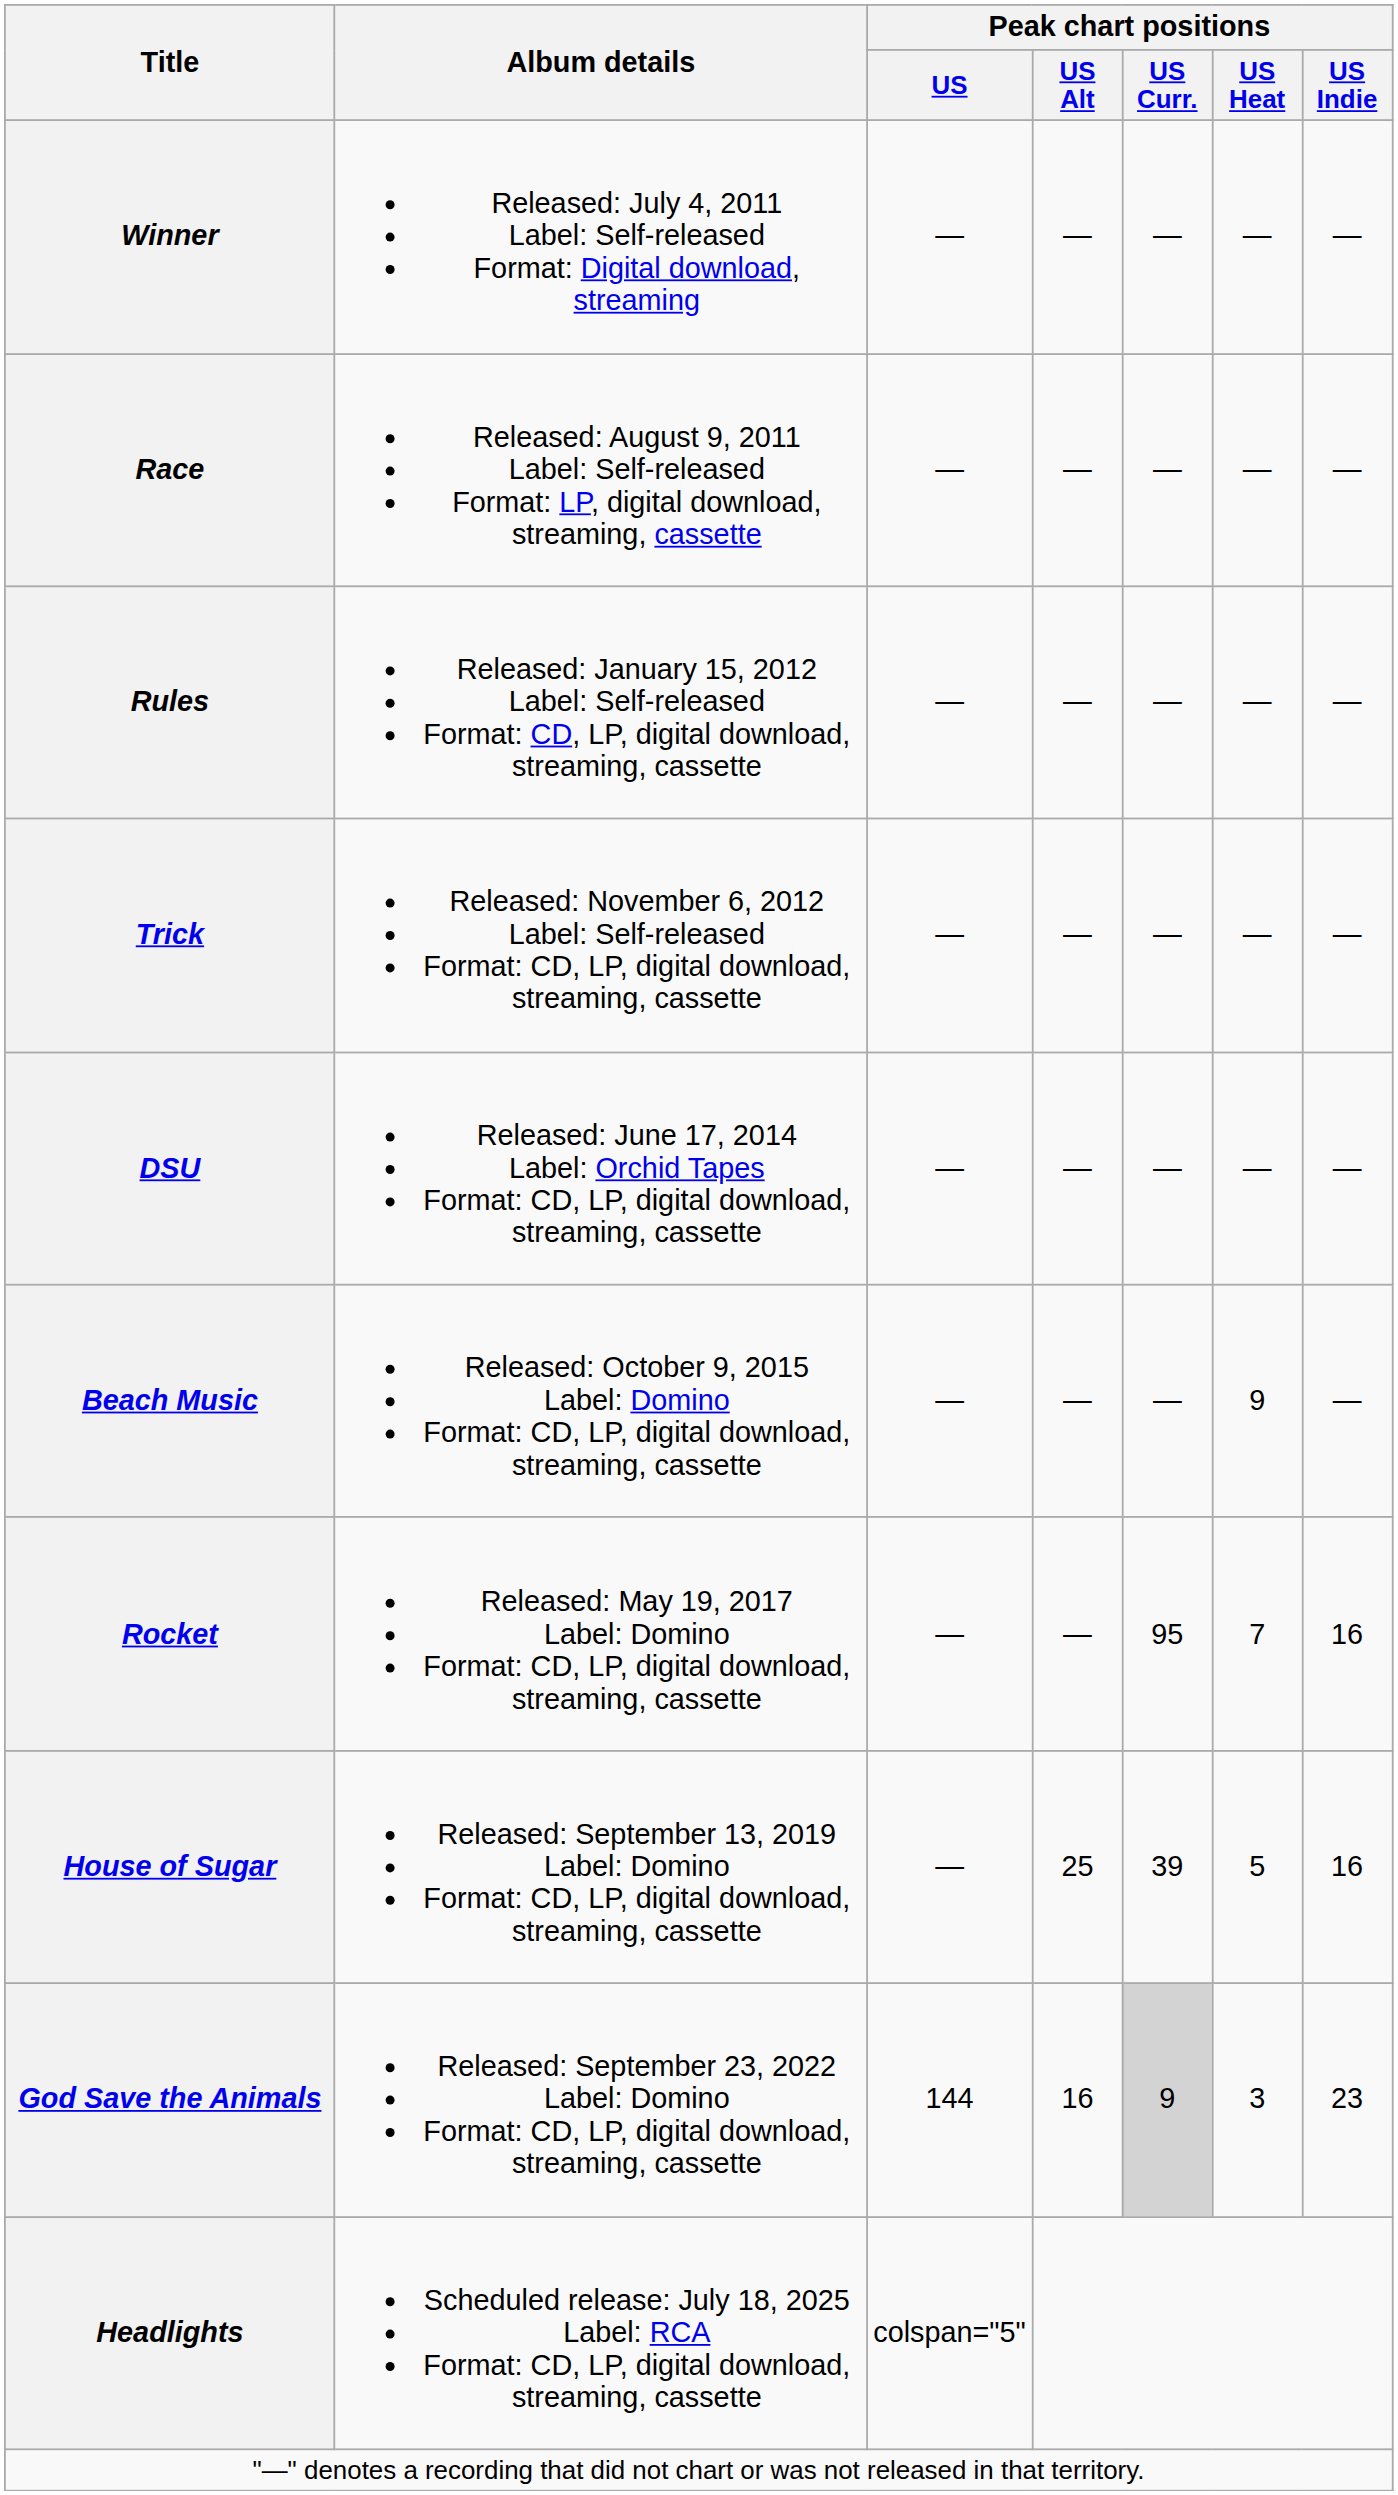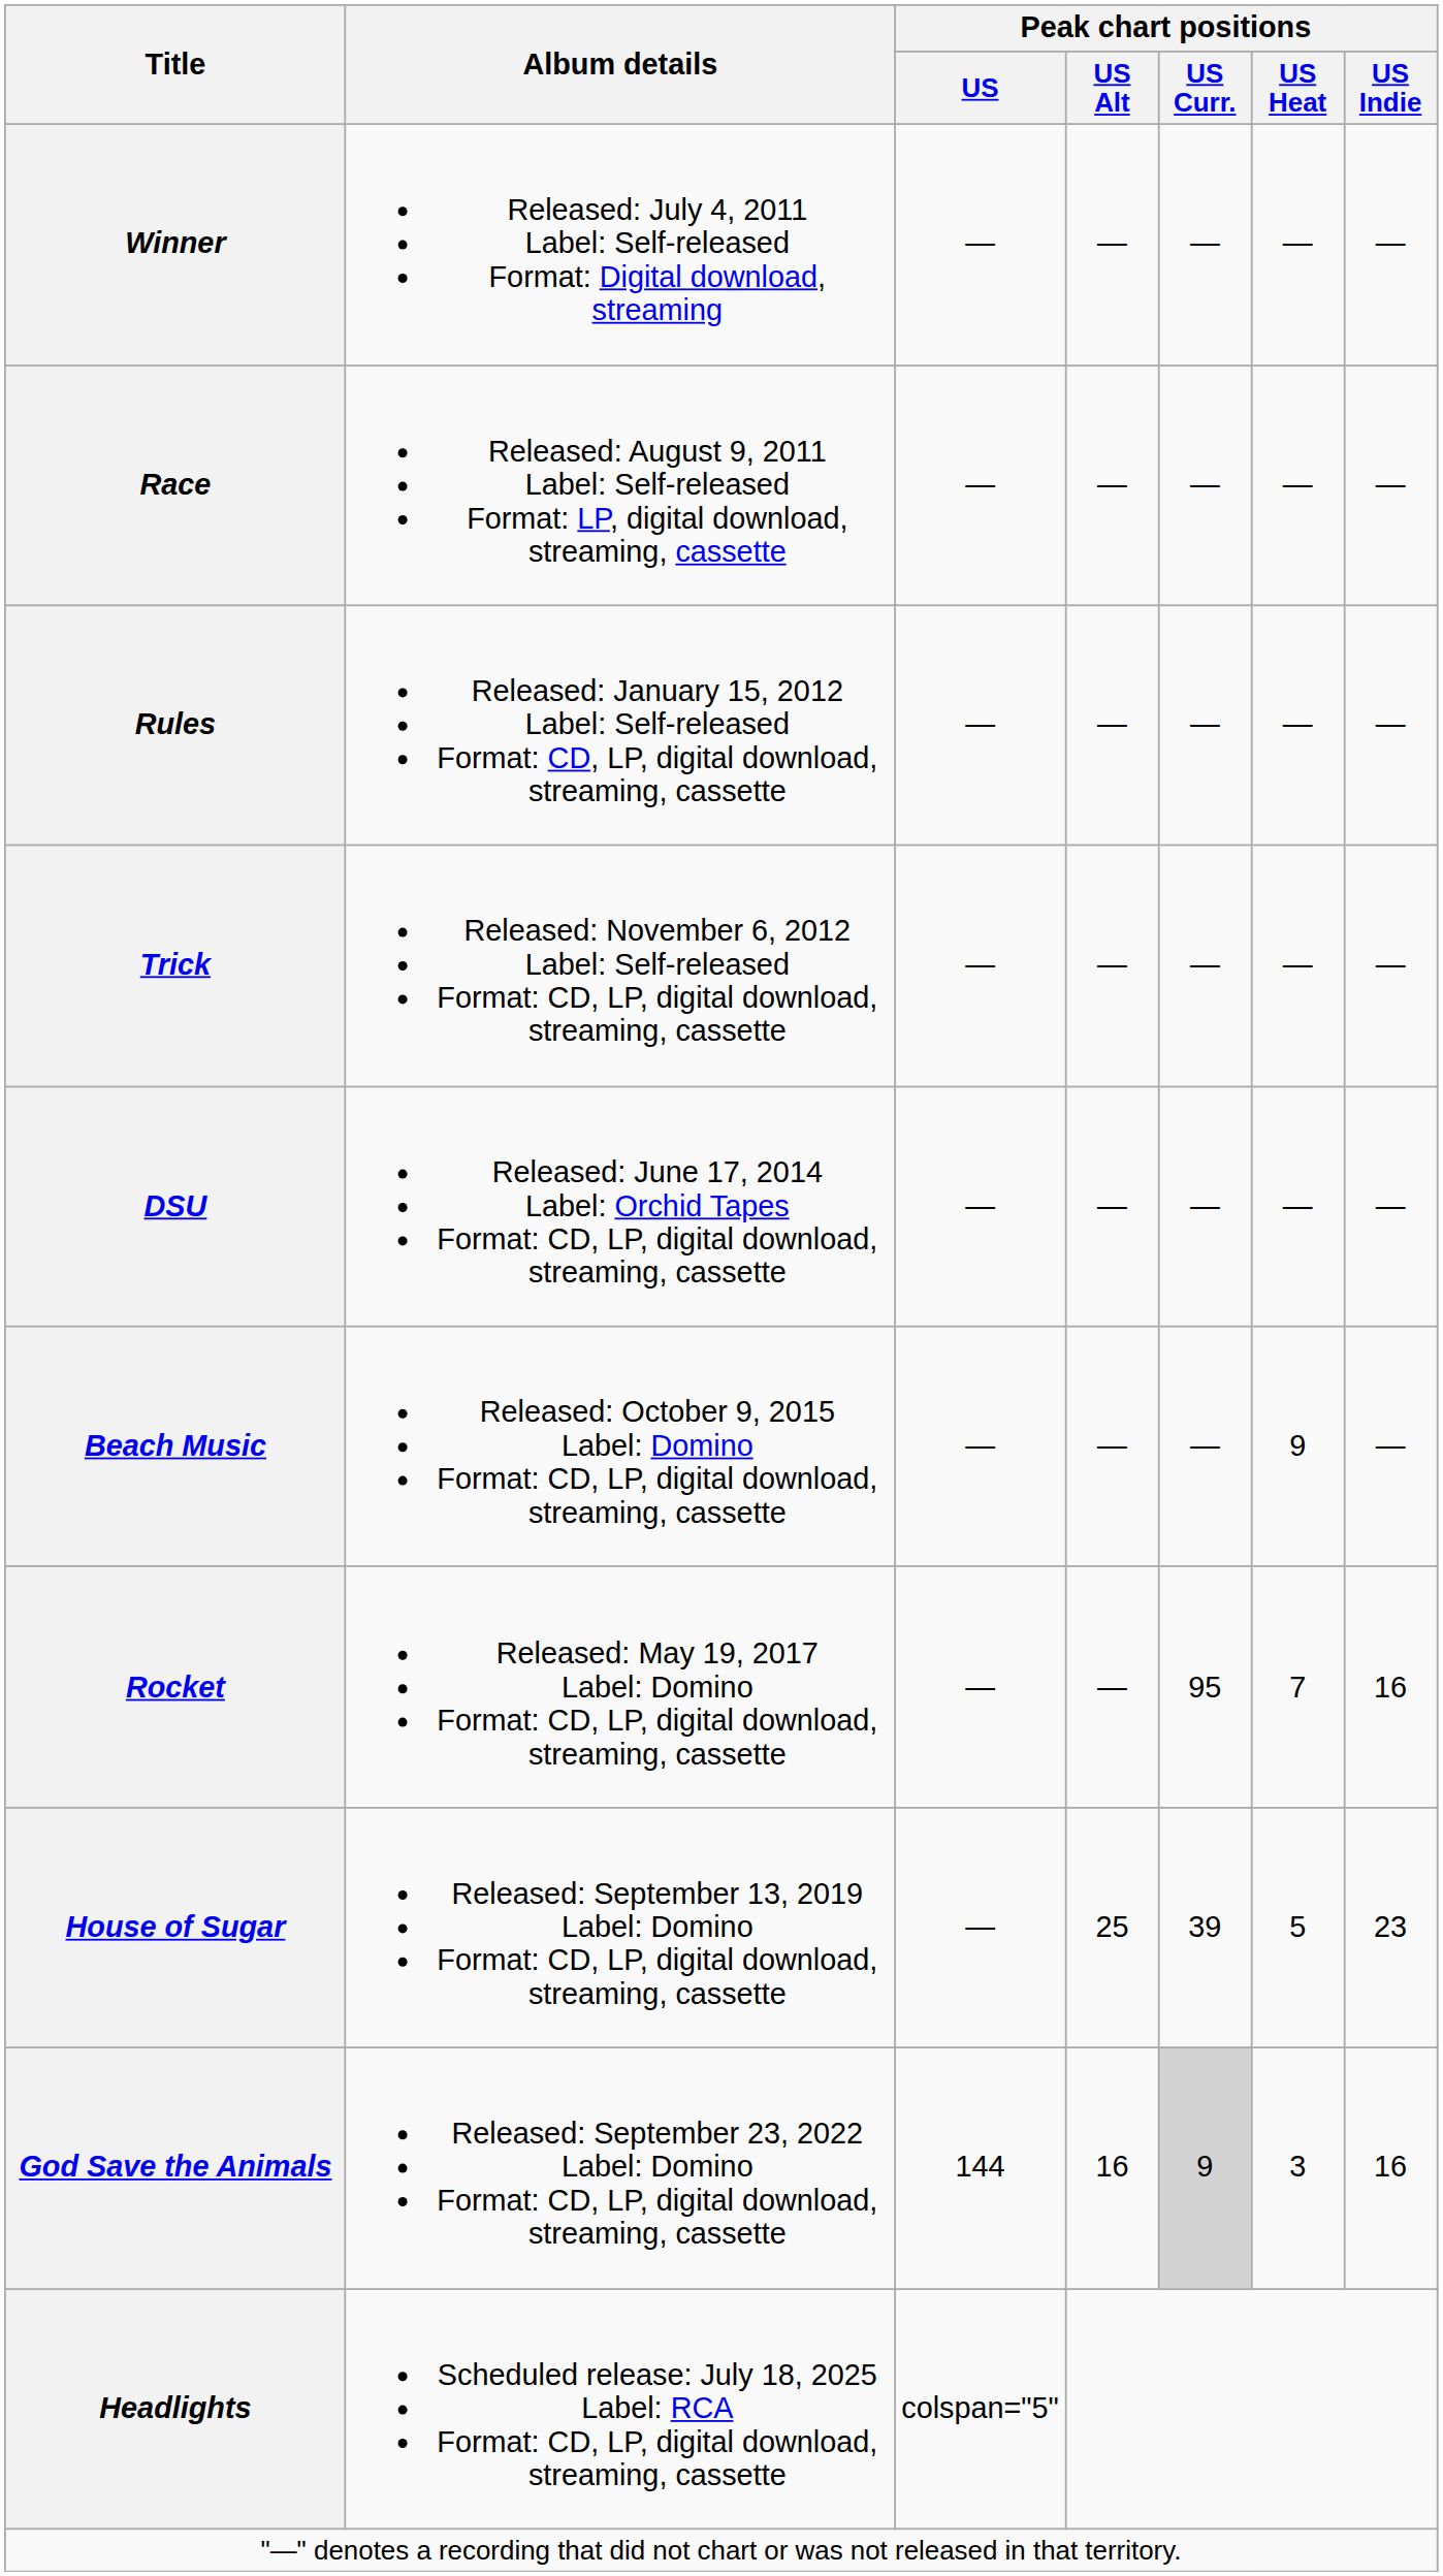House of Sugar | Peak chart positions / US Indie: 16 -> 23
God Save the Animals | Peak chart positions / US Indie: 23 -> 16
